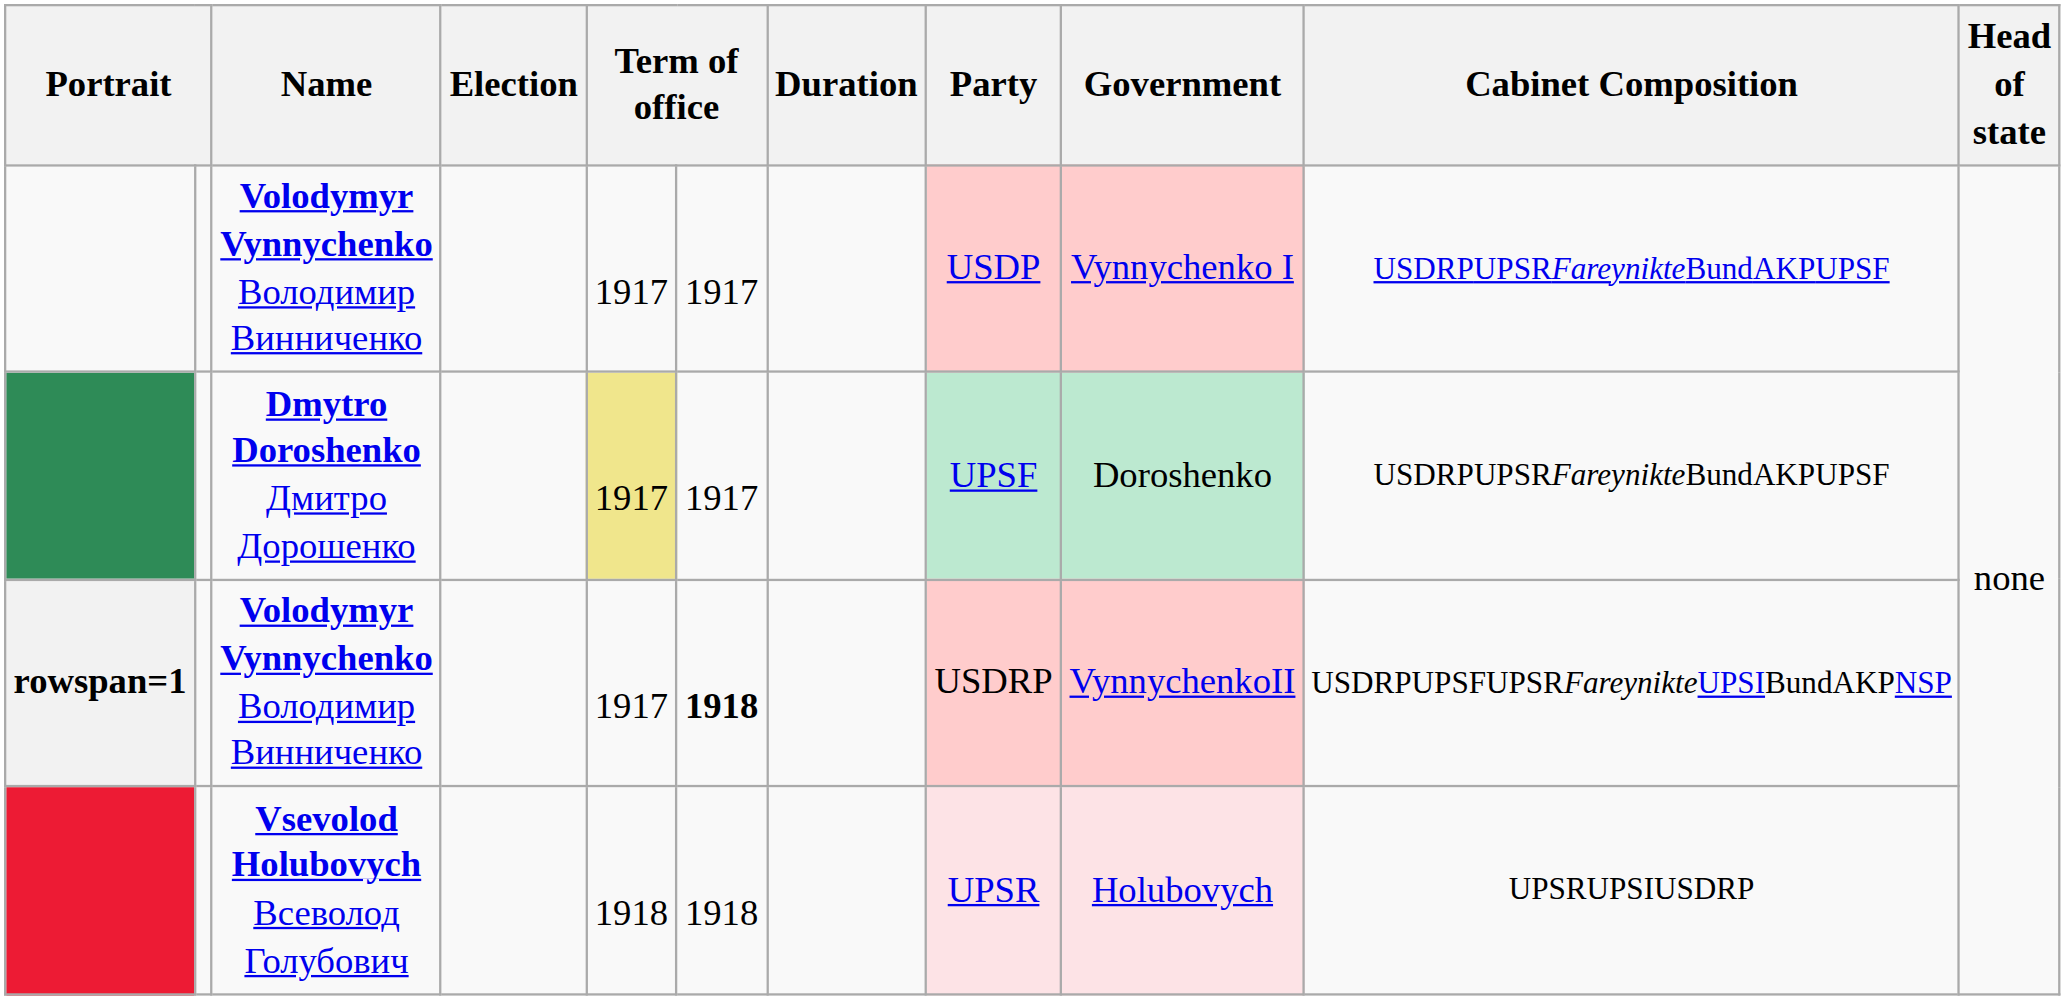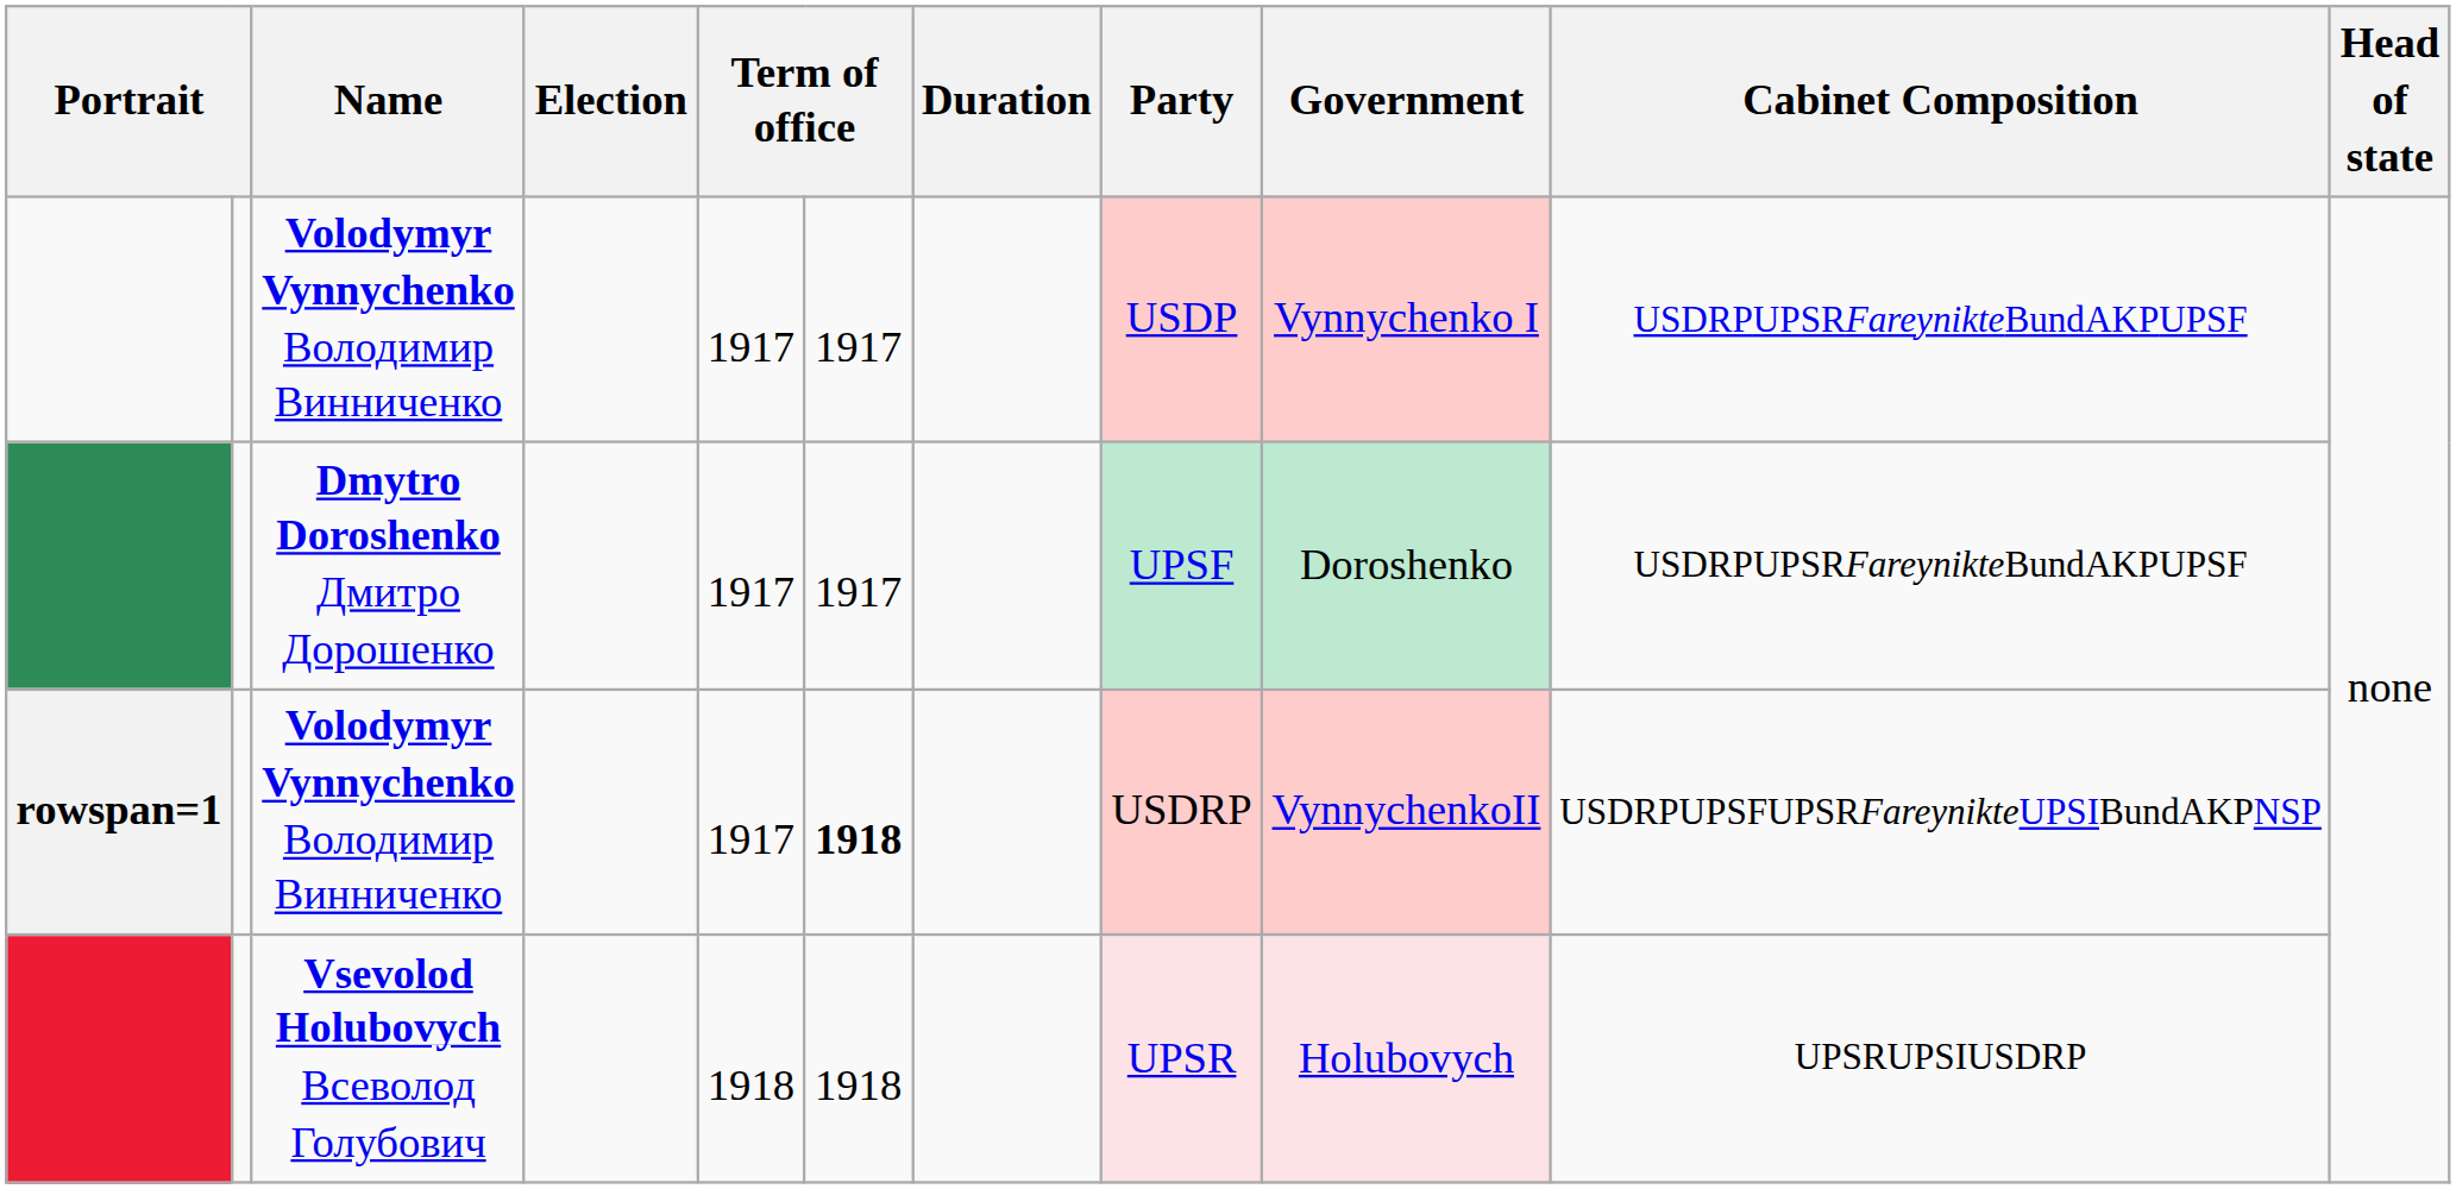Dmytro Doroshenko Дмитро Дорошенко | column 5: khaki background -> no background
